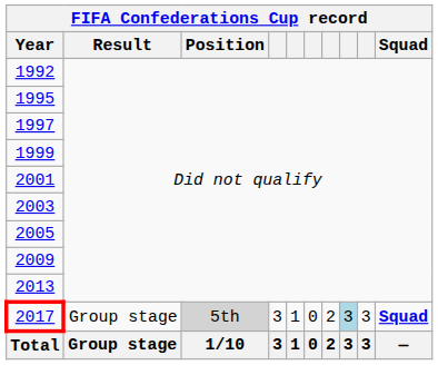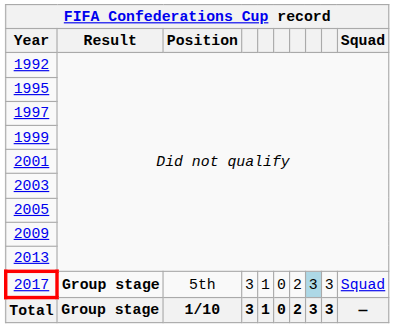2017 | Result: normal -> bold
2017 | Position: lightgrey background -> no background
2017 | Squad: bold -> normal
